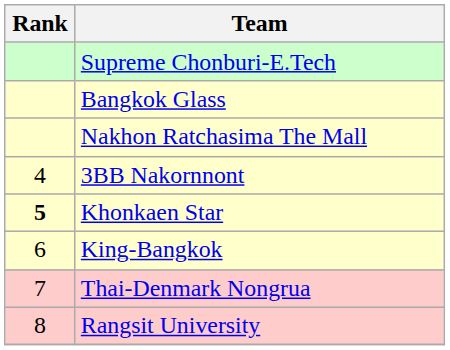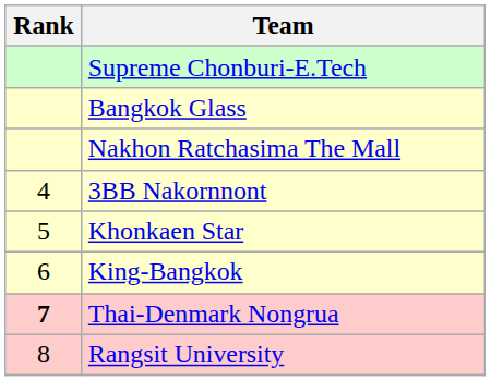Khonkaen Star | Rank: bold -> normal
Thai-Denmark Nongrua | Rank: normal -> bold
